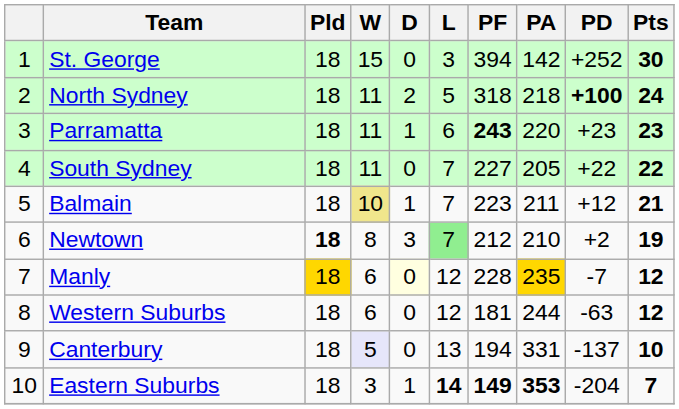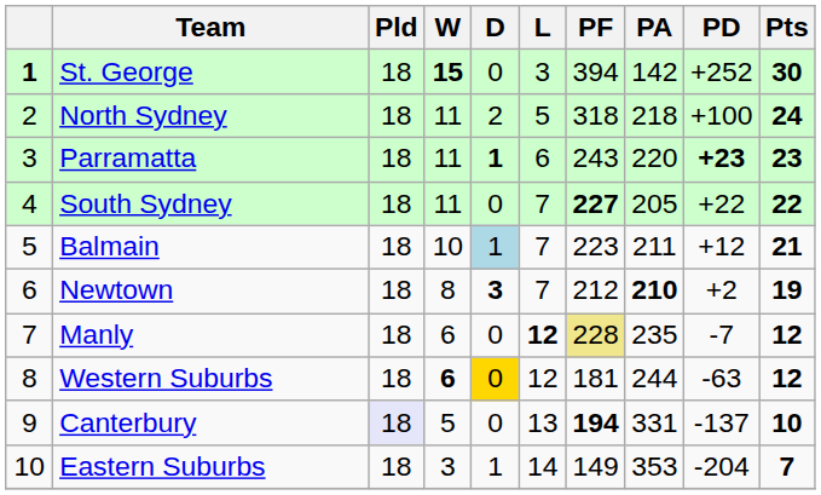St. George | column 1: normal -> bold
St. George | W: normal -> bold
North Sydney | PD: bold -> normal
Parramatta | D: normal -> bold
Parramatta | PF: bold -> normal
Parramatta | PD: normal -> bold
South Sydney | PF: normal -> bold
Balmain | W: khaki background -> no background
Balmain | D: no background -> lightblue background
Newtown | Pld: bold -> normal
Newtown | D: normal -> bold
Newtown | L: lightgreen background -> no background
Newtown | PA: normal -> bold
Manly | Pld: gold background -> no background
Manly | D: lightyellow background -> no background
Manly | L: normal -> bold
Manly | PF: no background -> khaki background
Manly | PA: gold background -> no background
Western Suburbs | W: normal -> bold
Western Suburbs | D: no background -> gold background
Canterbury | Pld: no background -> lavender background
Canterbury | W: lavender background -> no background
Canterbury | PF: normal -> bold
Eastern Suburbs | L: bold -> normal
Eastern Suburbs | PF: bold -> normal
Eastern Suburbs | PA: bold -> normal
